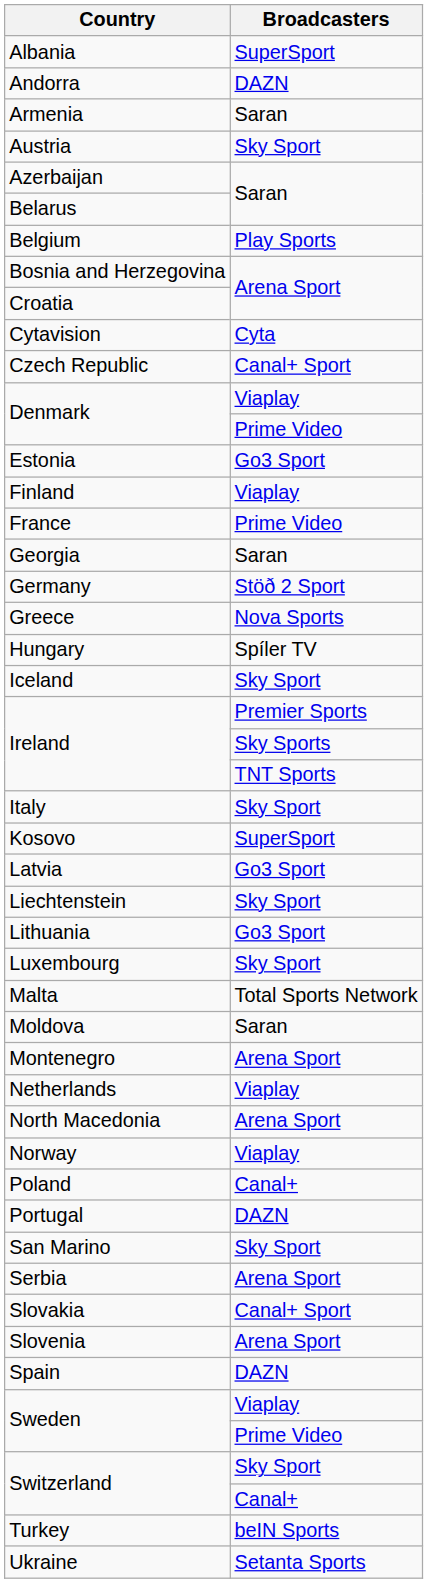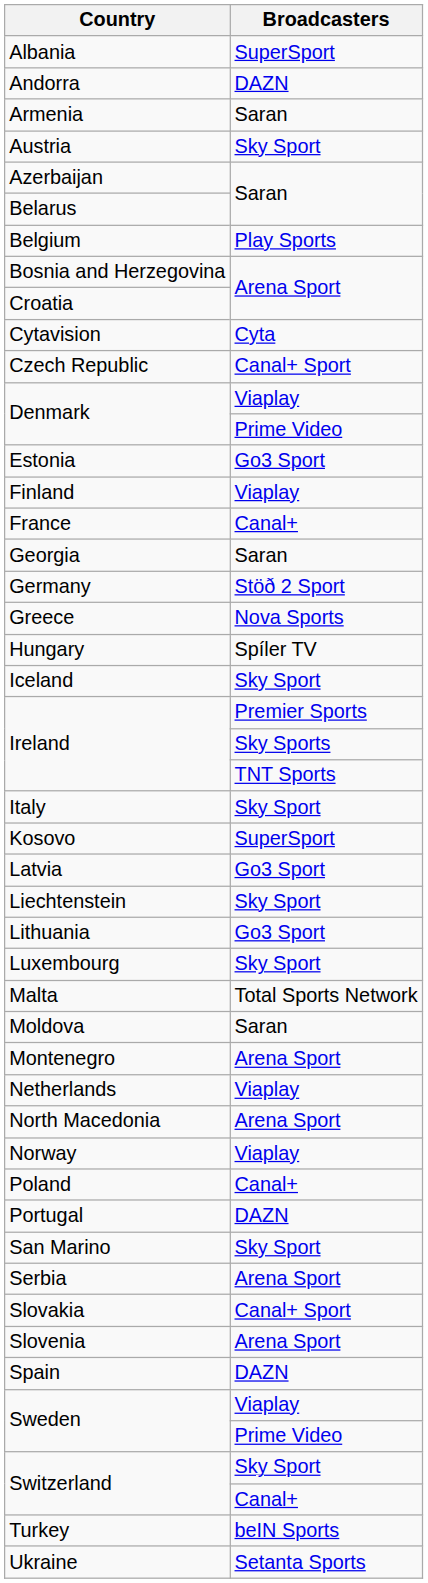row 17 | Broadcasters: Prime Video -> Canal+
